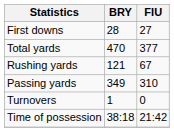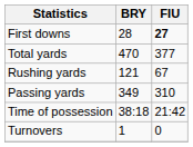First downs | FIU: normal -> bold
rows swapped: Turnovers <-> Time of possession
